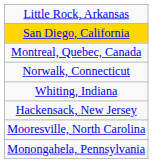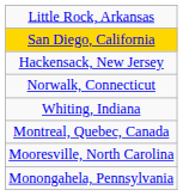row 3 | column 1: Montreal, Quebec, Canada -> Hackensack, New Jersey
row 6 | column 1: Hackensack, New Jersey -> Montreal, Quebec, Canada
